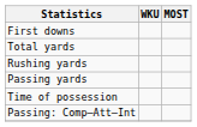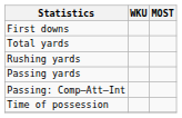rows swapped: Passing: Comp–Att–Int <-> Time of possession
